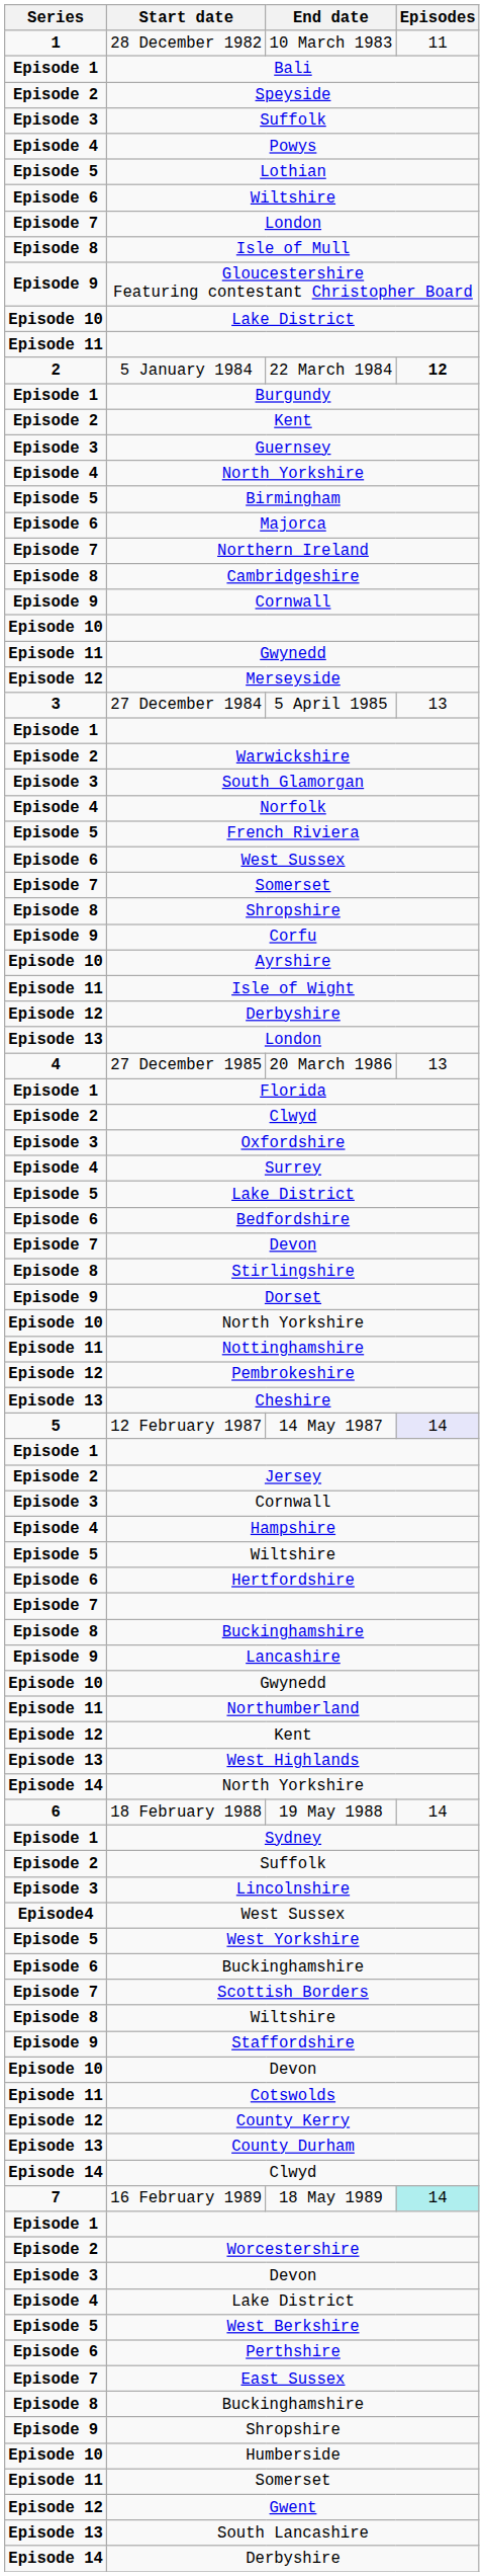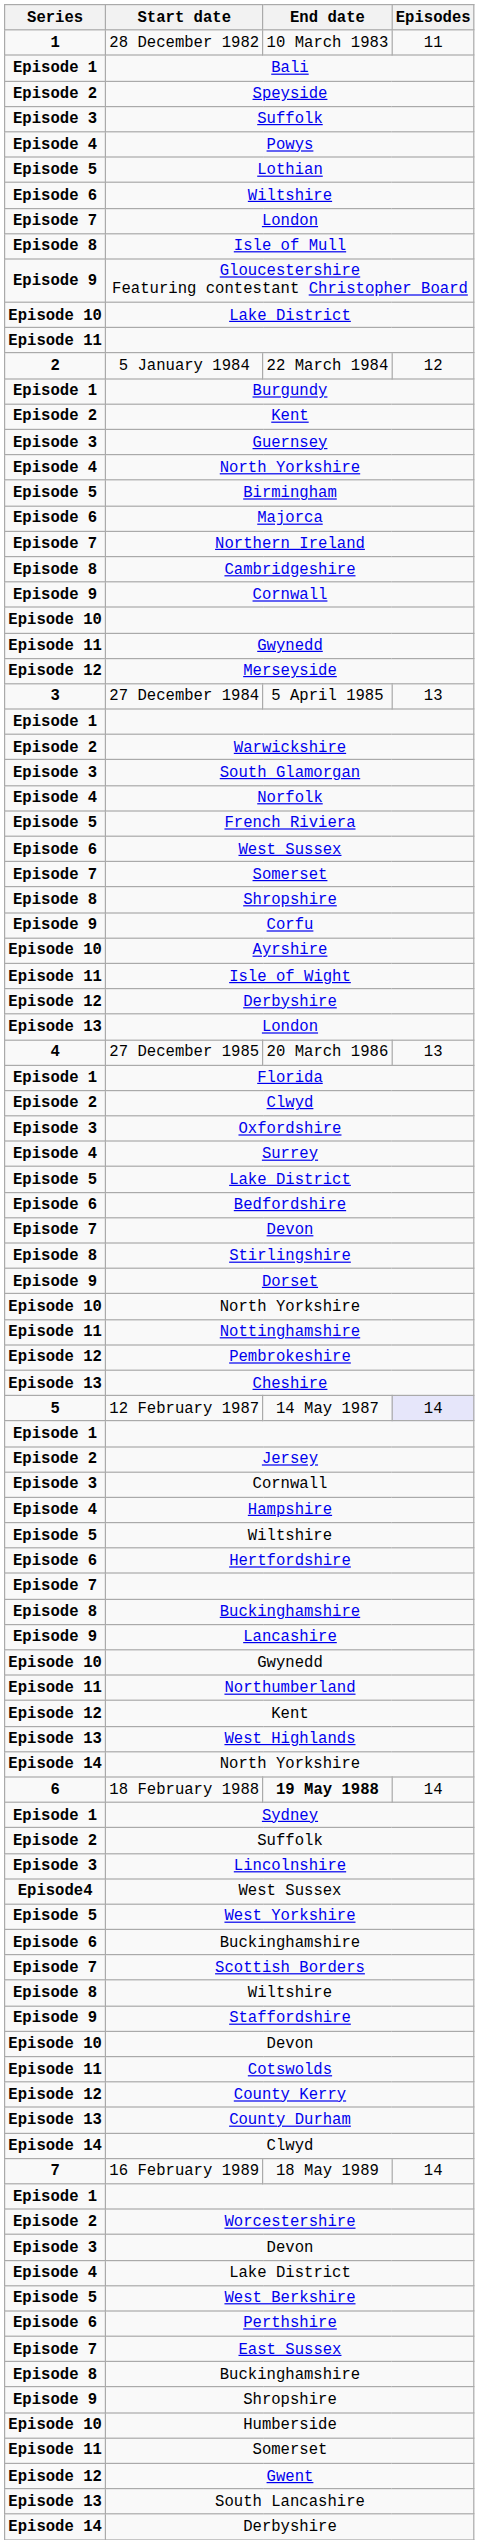5 January 1984 | Episodes: bold -> normal
18 February 1988 | End date: normal -> bold
16 February 1989 | Episodes: paleturquoise background -> no background
